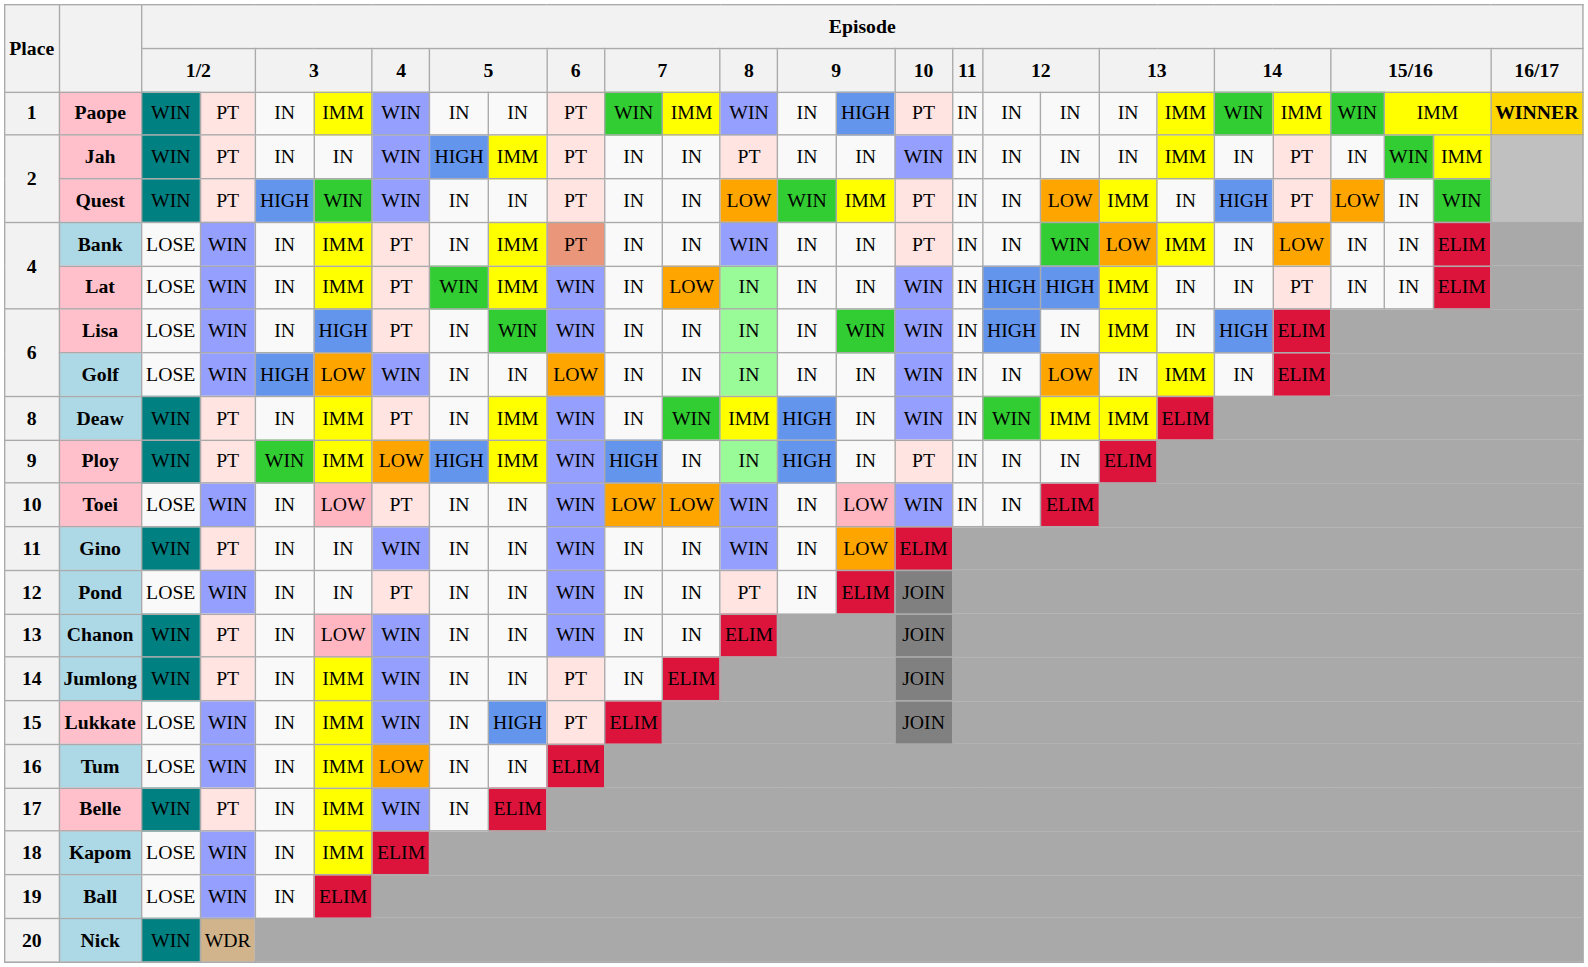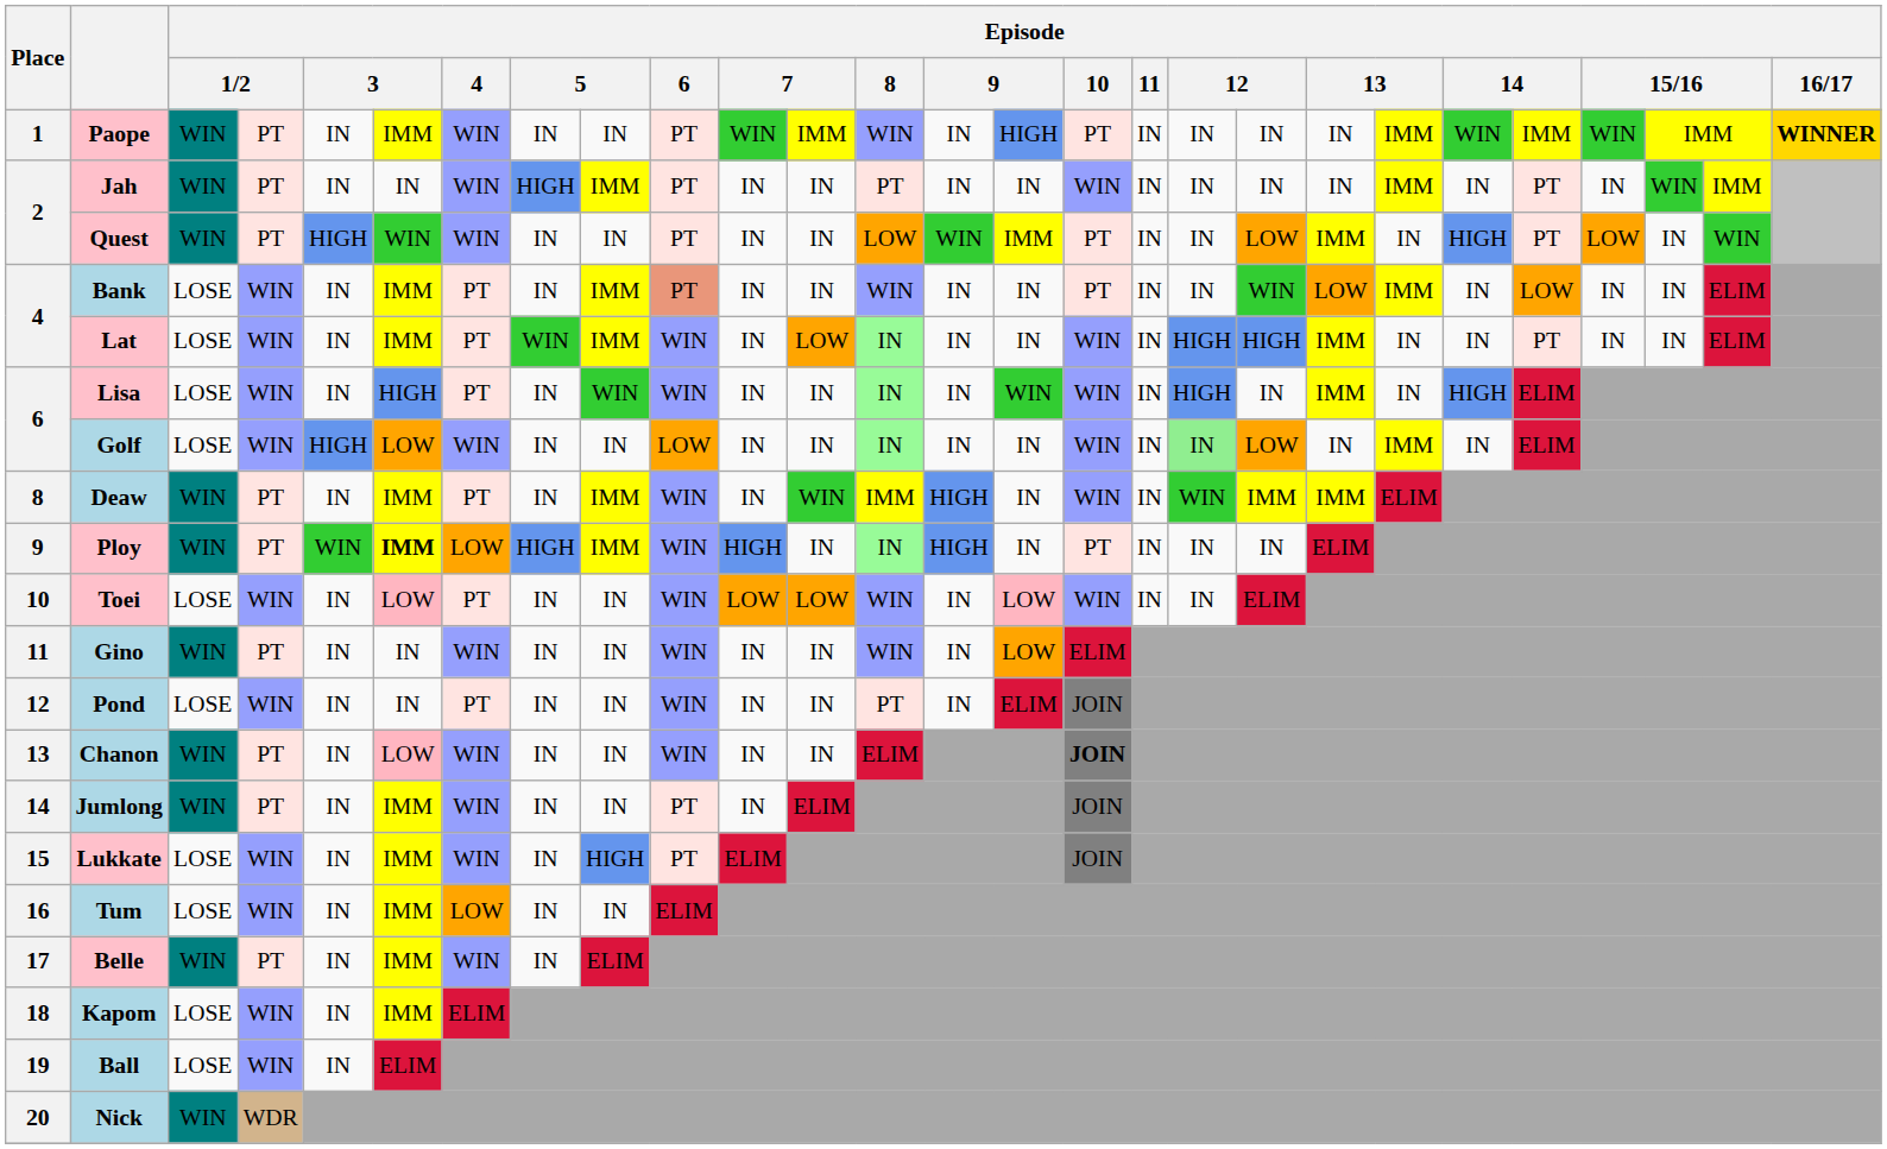Golf | column 18: no background -> lightgreen background
Ploy | column 6: normal -> bold
Chanon | Episode / 10: normal -> bold
